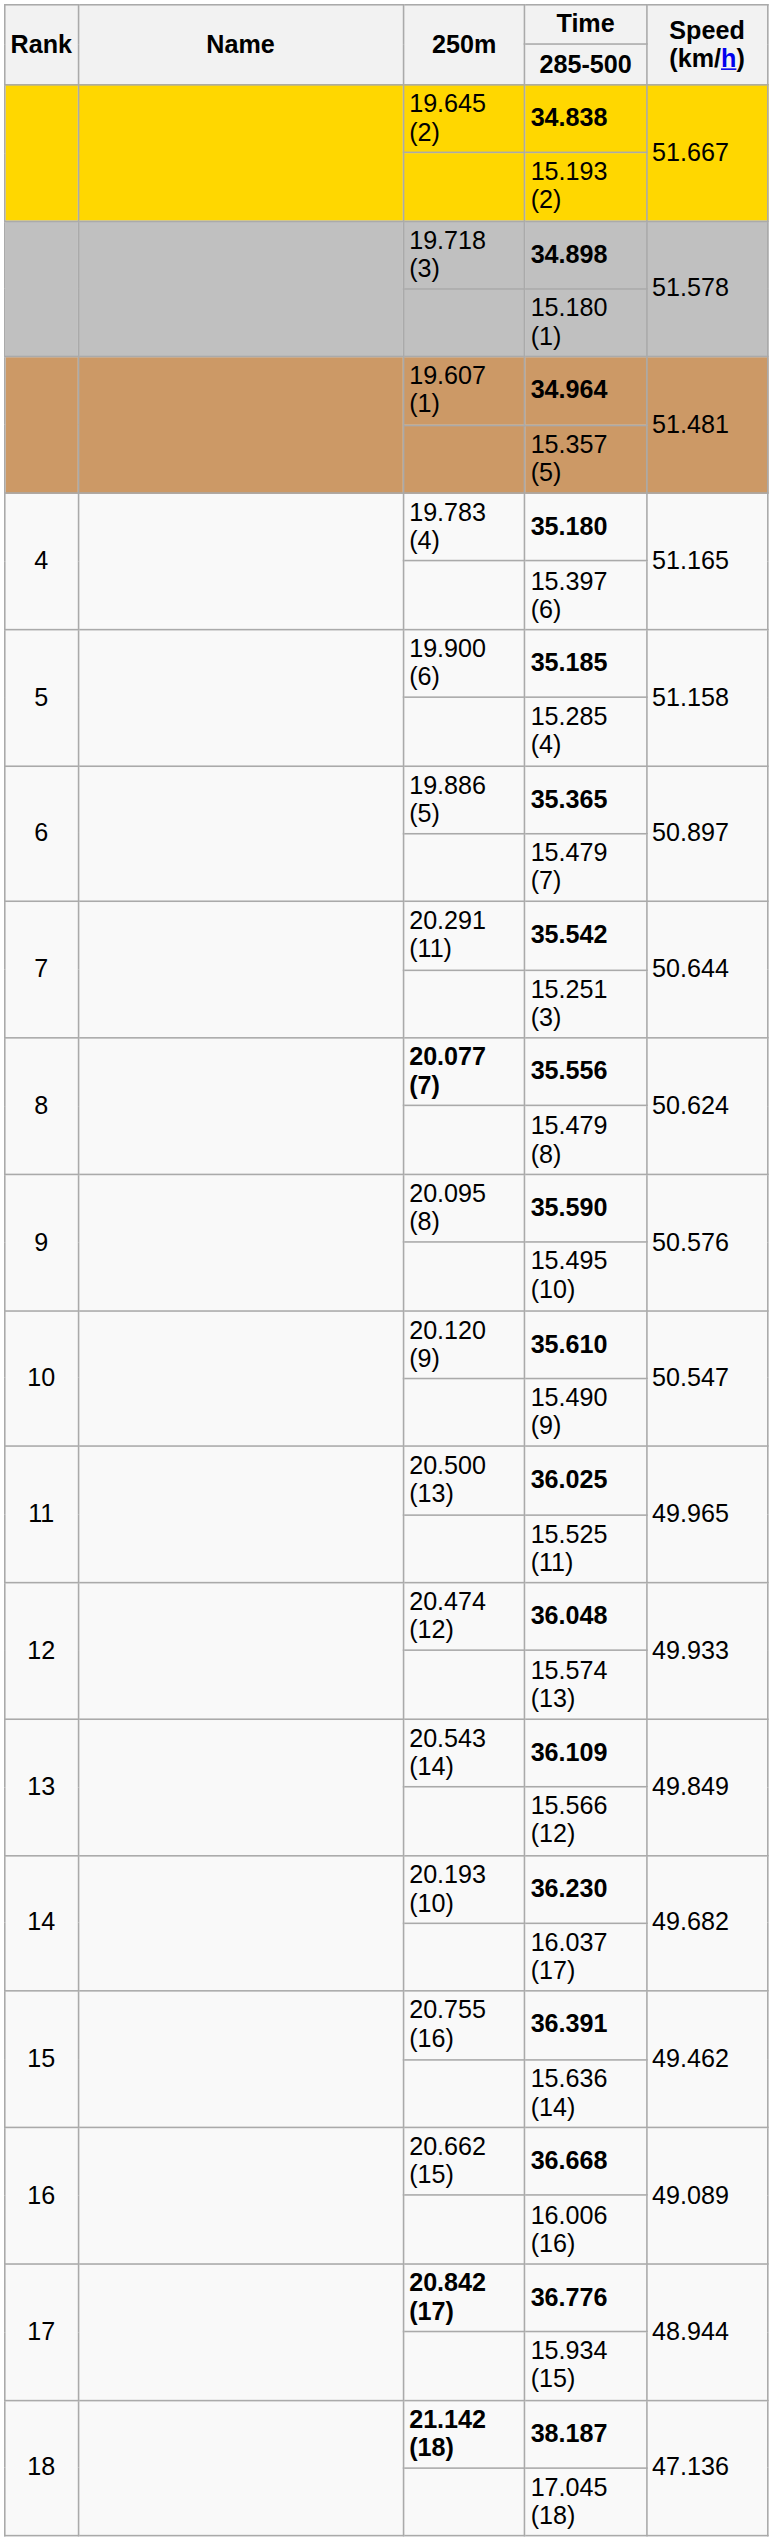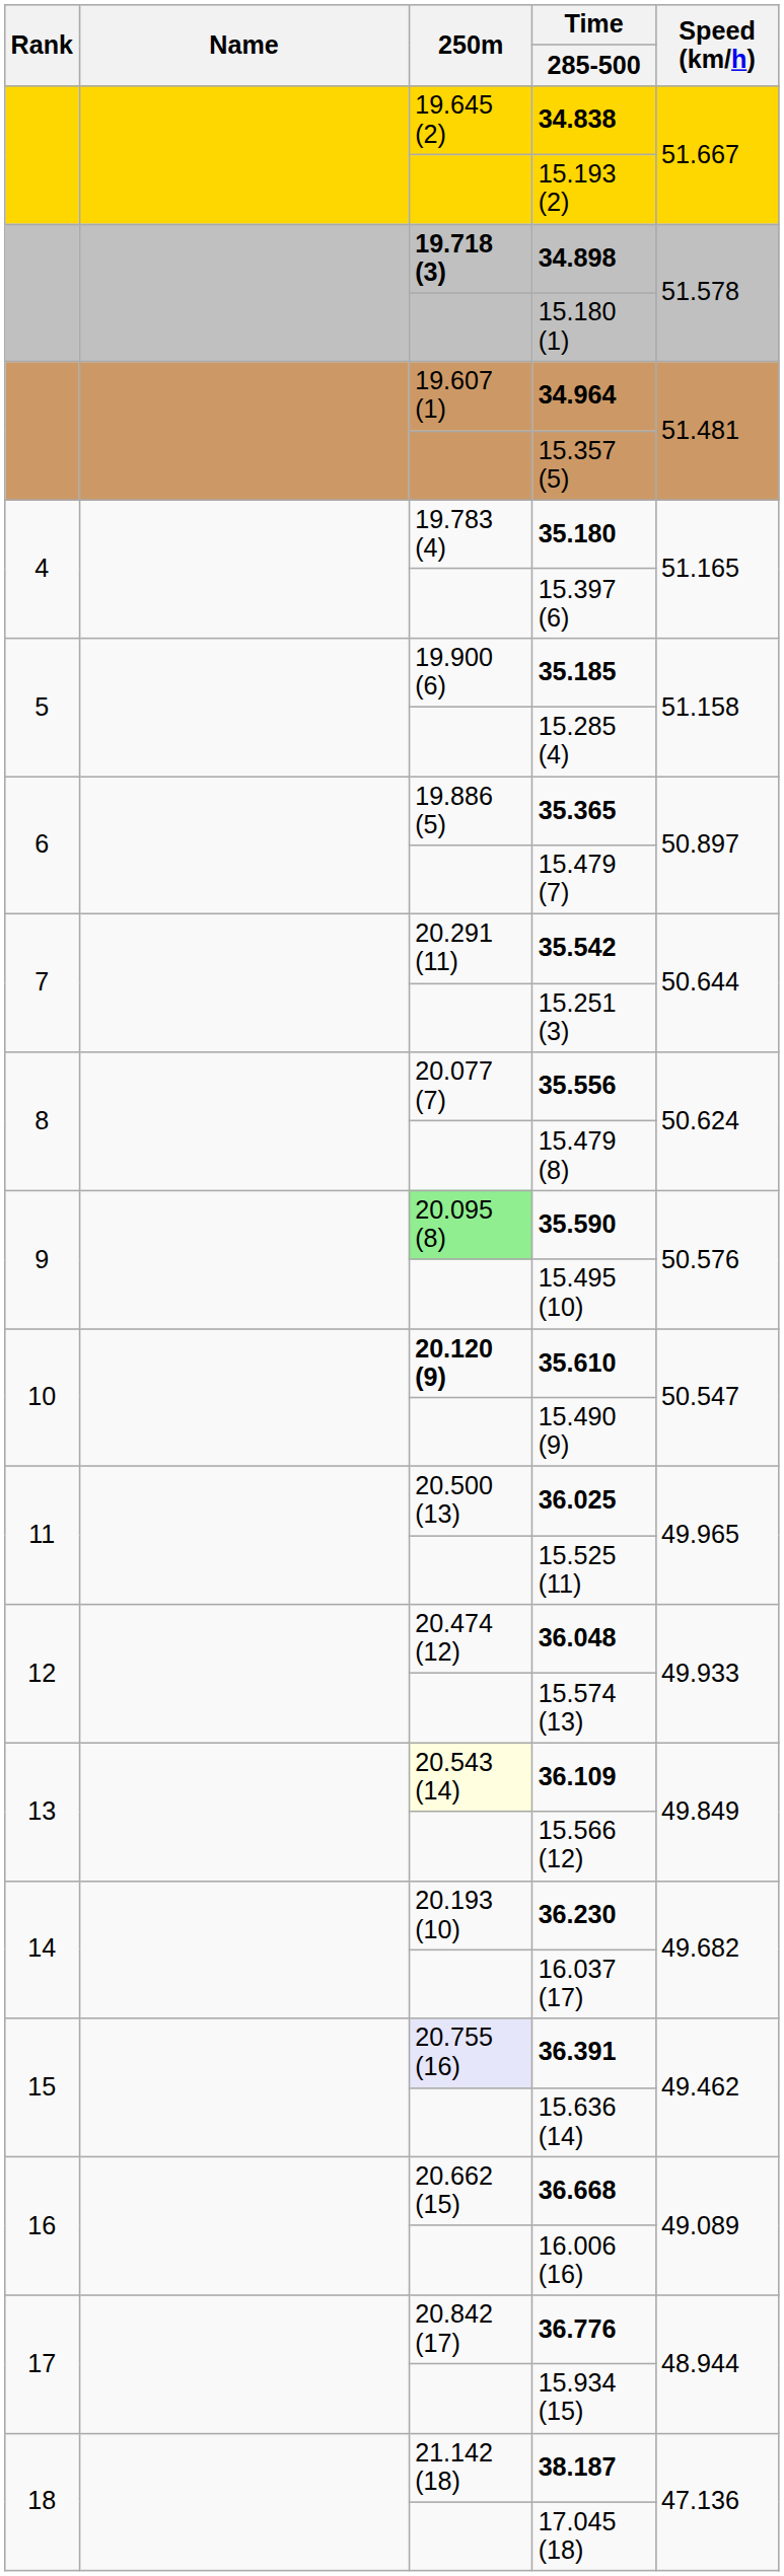34.898 | 250m: normal -> bold
35.556 | 250m: bold -> normal
35.590 | 250m: no background -> lightgreen background
35.610 | 250m: normal -> bold
36.109 | 250m: no background -> lightyellow background
36.391 | 250m: no background -> lavender background
36.776 | 250m: bold -> normal
38.187 | 250m: bold -> normal
